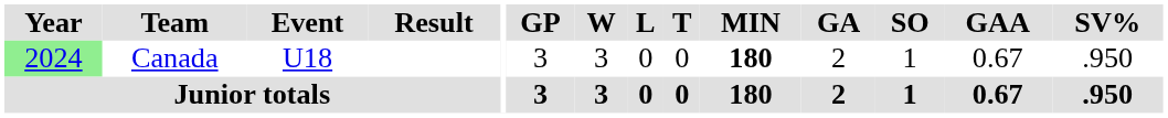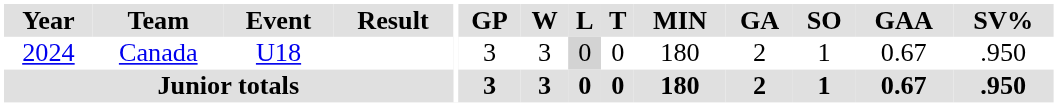Canada | Year: lightgreen background -> no background
Canada | L: no background -> lightgrey background
Canada | MIN: bold -> normal
